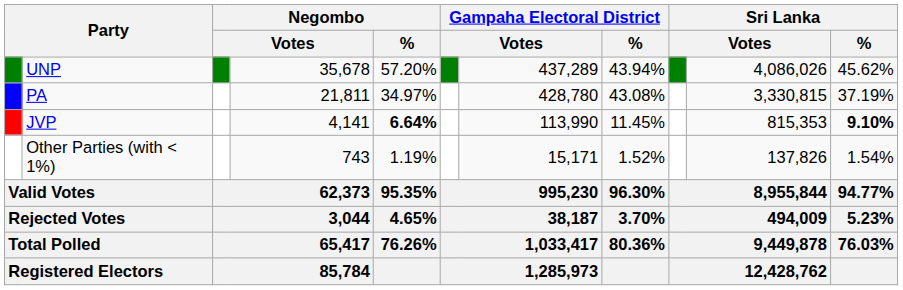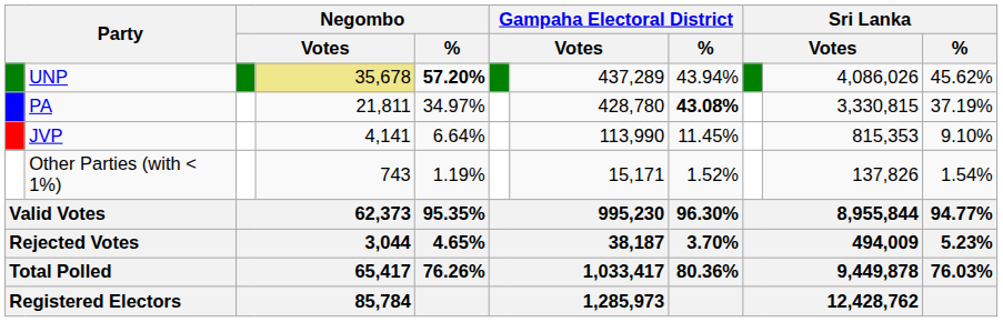UNP | column 4: no background -> khaki background
UNP | Negombo / %: normal -> bold
PA | Gampaha Electoral District / %: normal -> bold
JVP | Negombo / %: bold -> normal
JVP | Sri Lanka / %: bold -> normal
